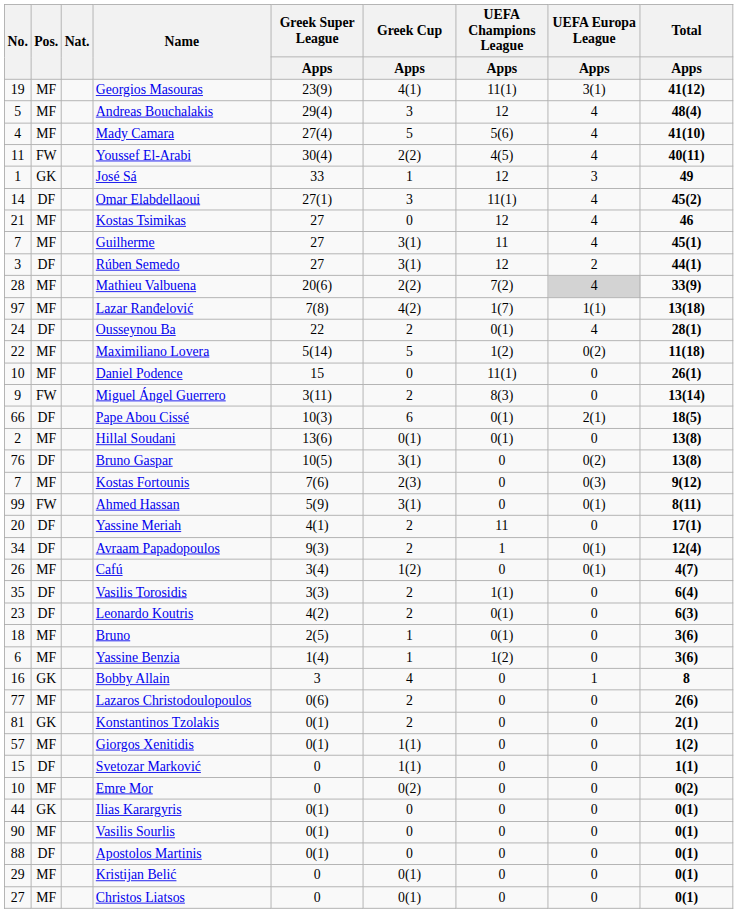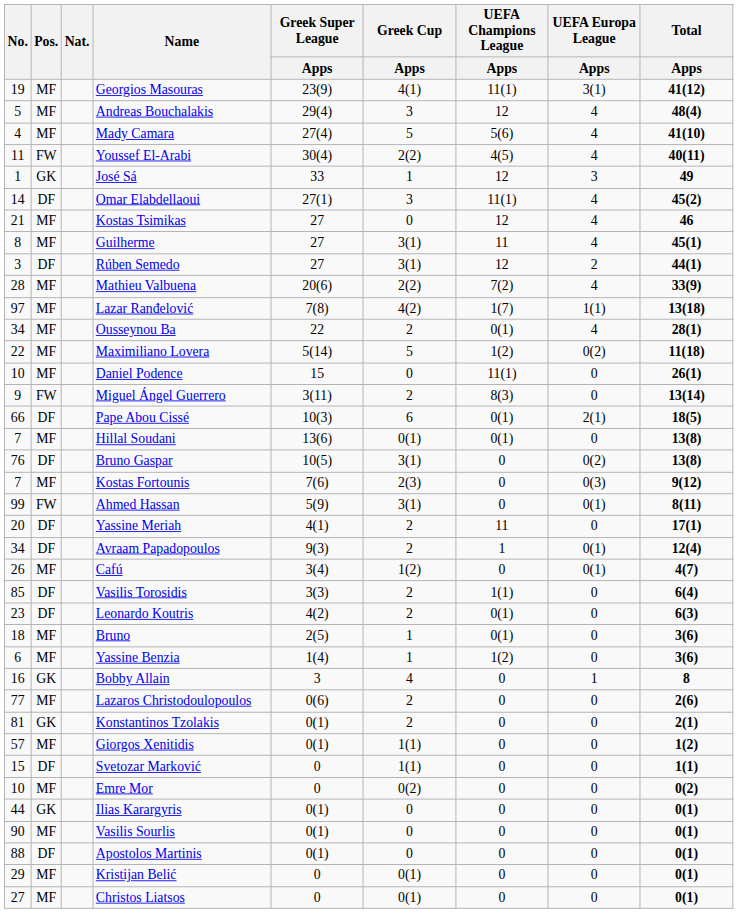Guilherme | No.: 7 -> 8
Mathieu Valbuena | UEFA Europa League / Apps: lightgrey background -> no background
Ousseynou Ba | No.: 24 -> 34
Ousseynou Ba | Pos.: DF -> MF
Hillal Soudani | No.: 2 -> 7
Vasilis Torosidis | No.: 35 -> 85
